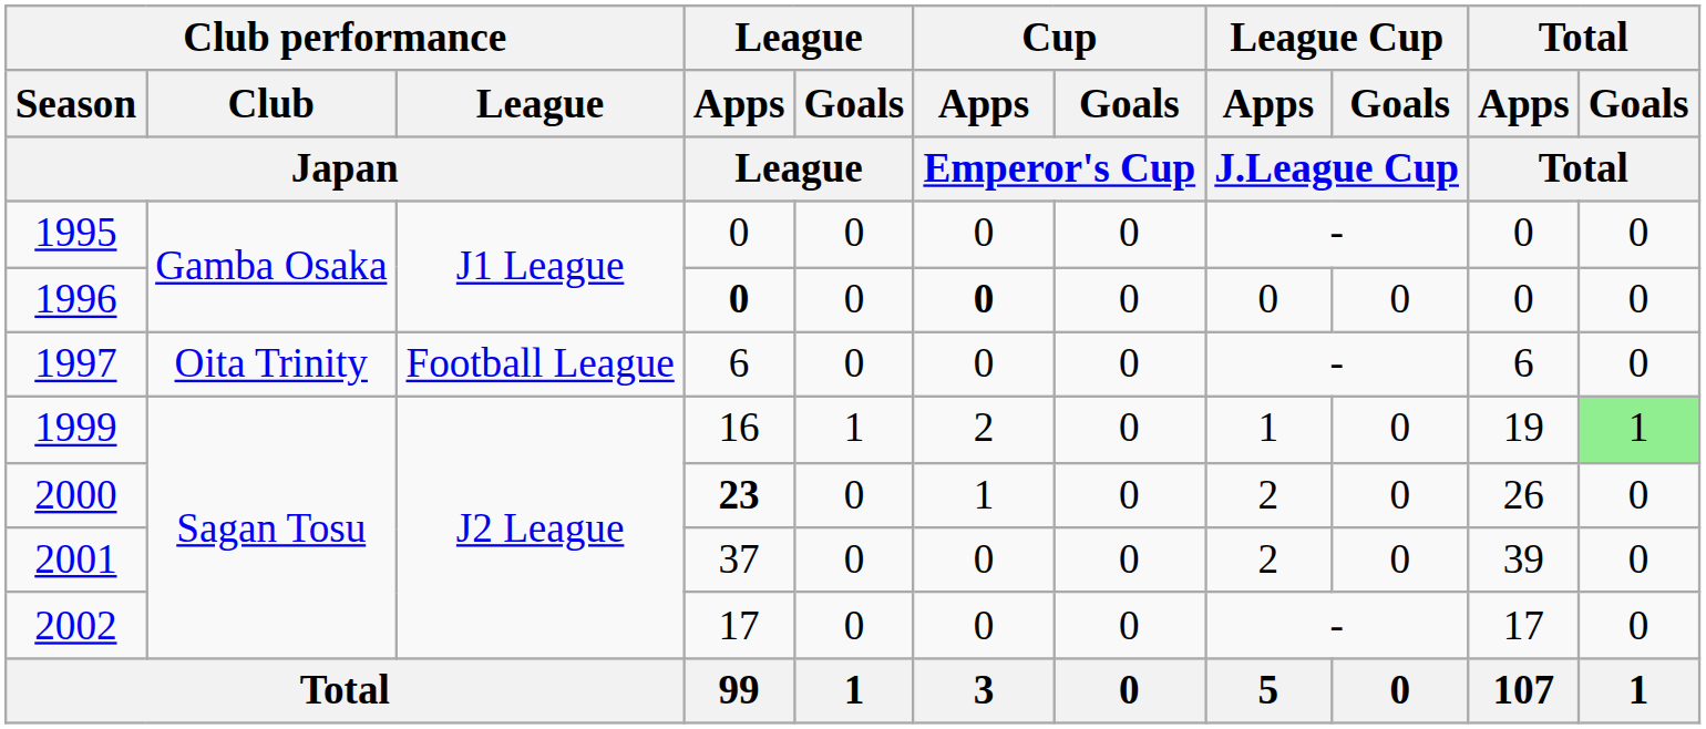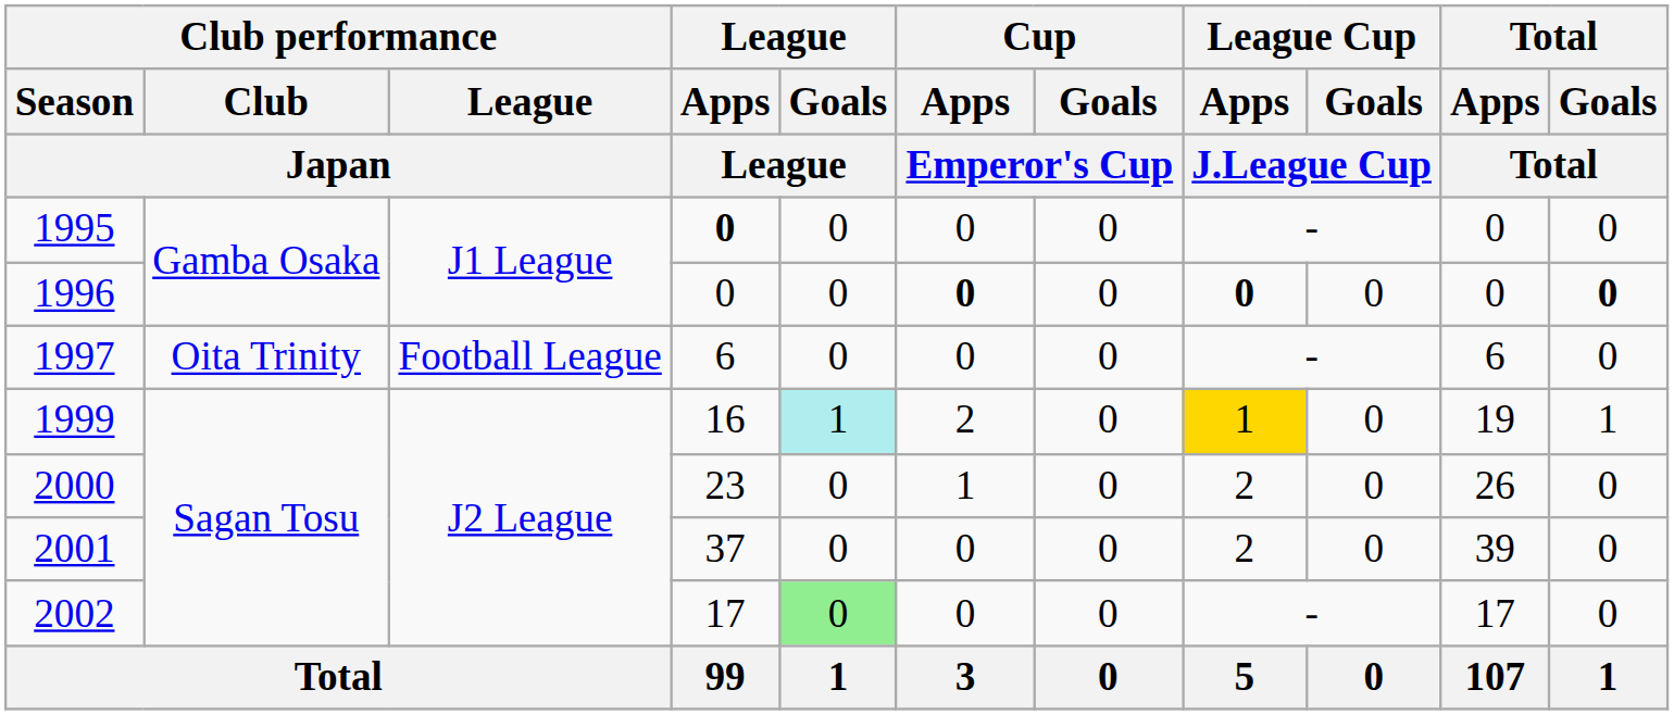1995 | League / Apps / League: normal -> bold
1996 | League / Apps / League: bold -> normal
1996 | League Cup / Apps / J.League Cup: normal -> bold
1996 | Total / Goals / Total: normal -> bold
1999 | League / Goals / League: no background -> paleturquoise background
1999 | League Cup / Apps / J.League Cup: no background -> gold background
1999 | Total / Goals / Total: lightgreen background -> no background
2000 | League / Apps / League: bold -> normal
2002 | League / Goals / League: no background -> lightgreen background
